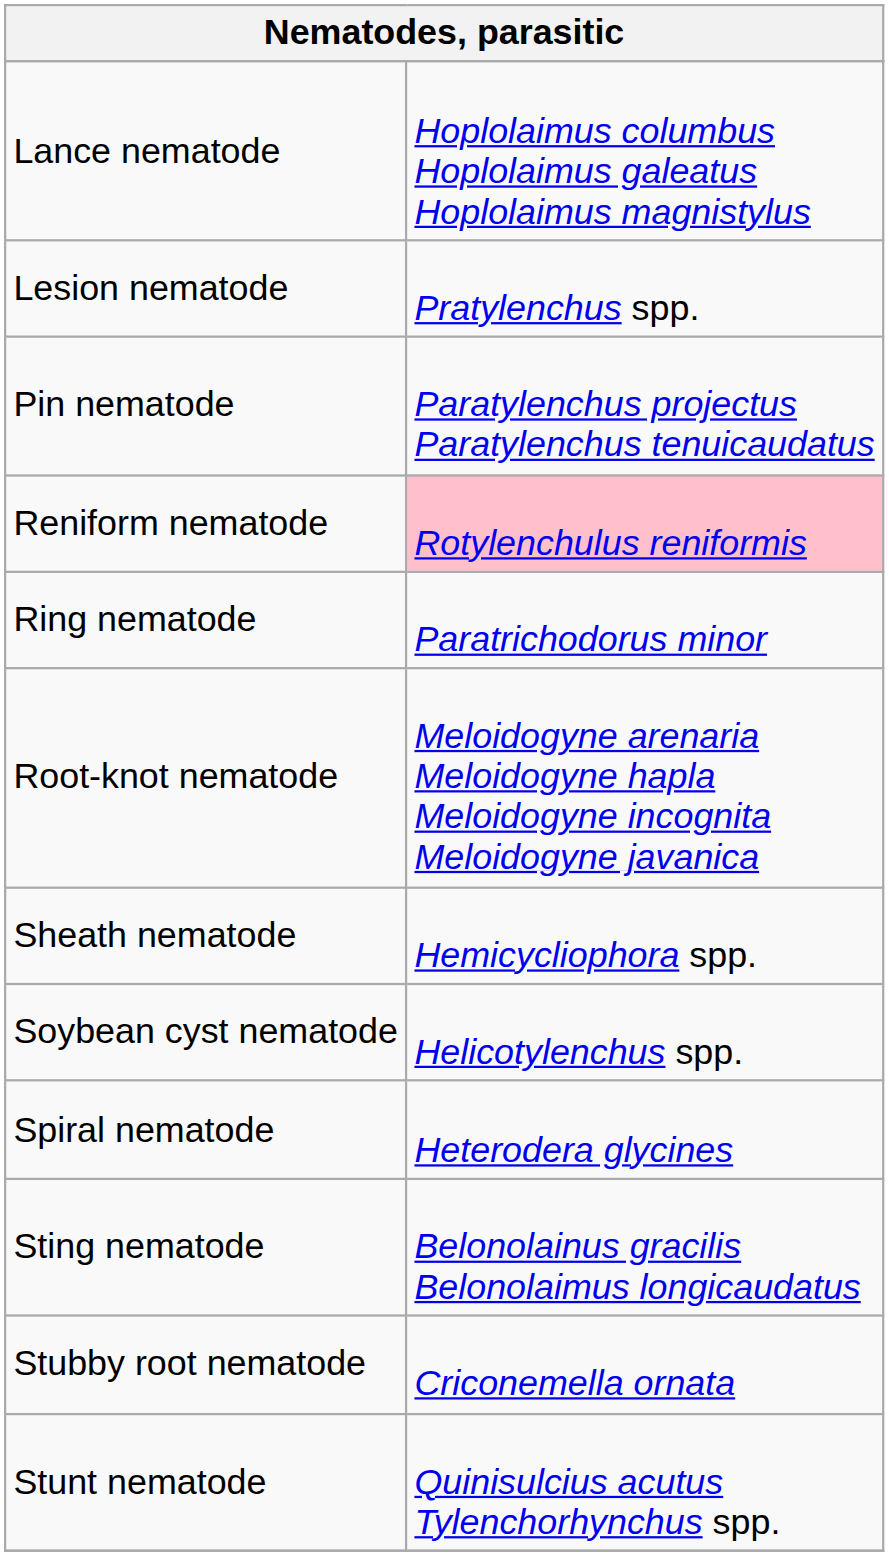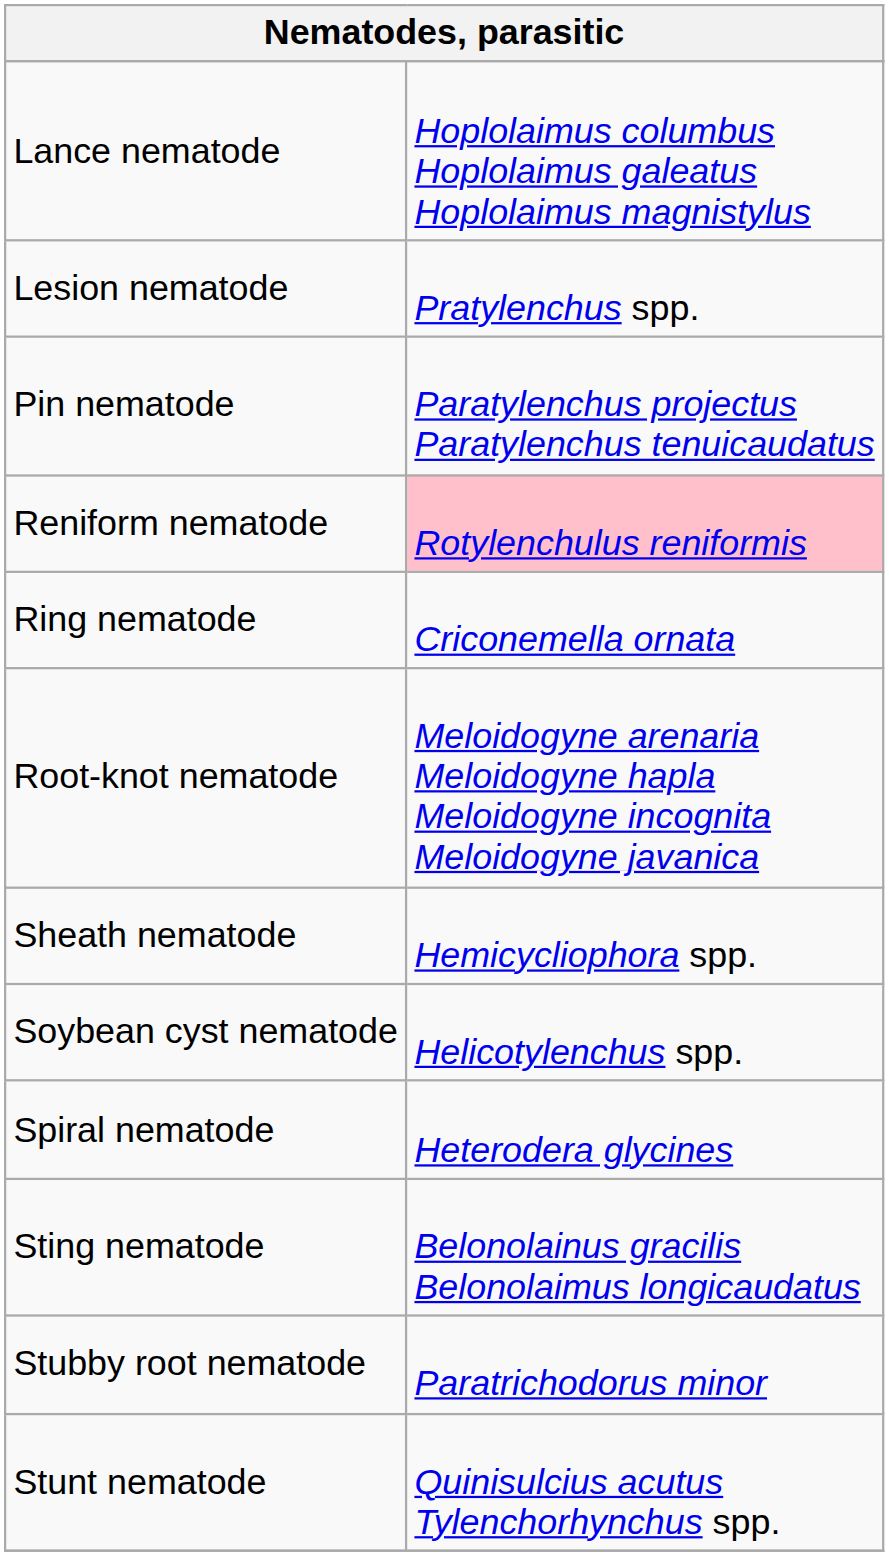Ring nematode | column 2: Paratrichodorus minor -> Criconemella ornata
Stubby root nematode | column 2: Criconemella ornata -> Paratrichodorus minor
